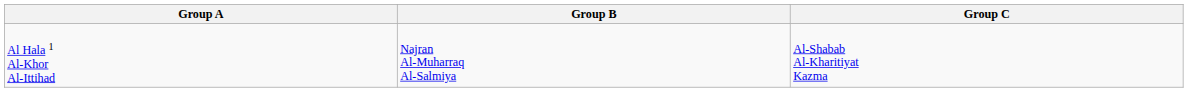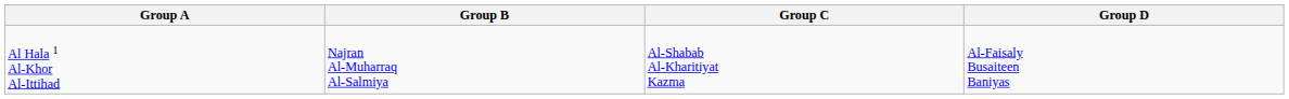+ column: Group D | Al-Faisaly Busaiteen Baniyas
